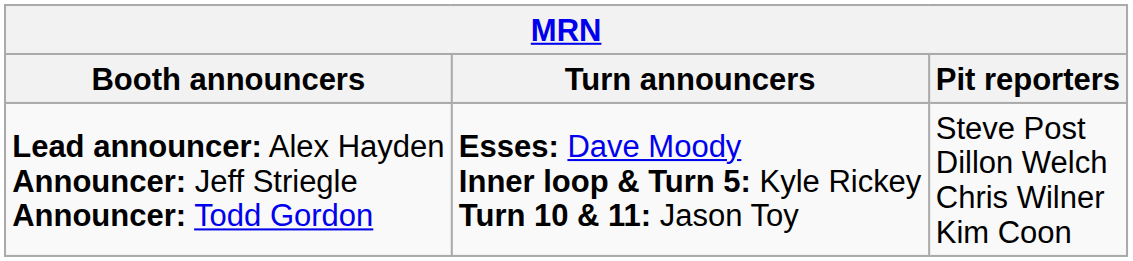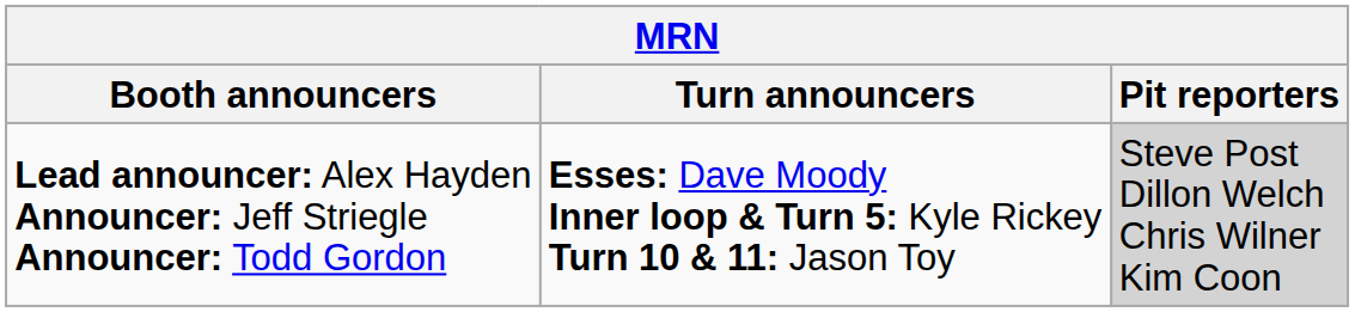row 3 | Pit reporters: no background -> lightgrey background
